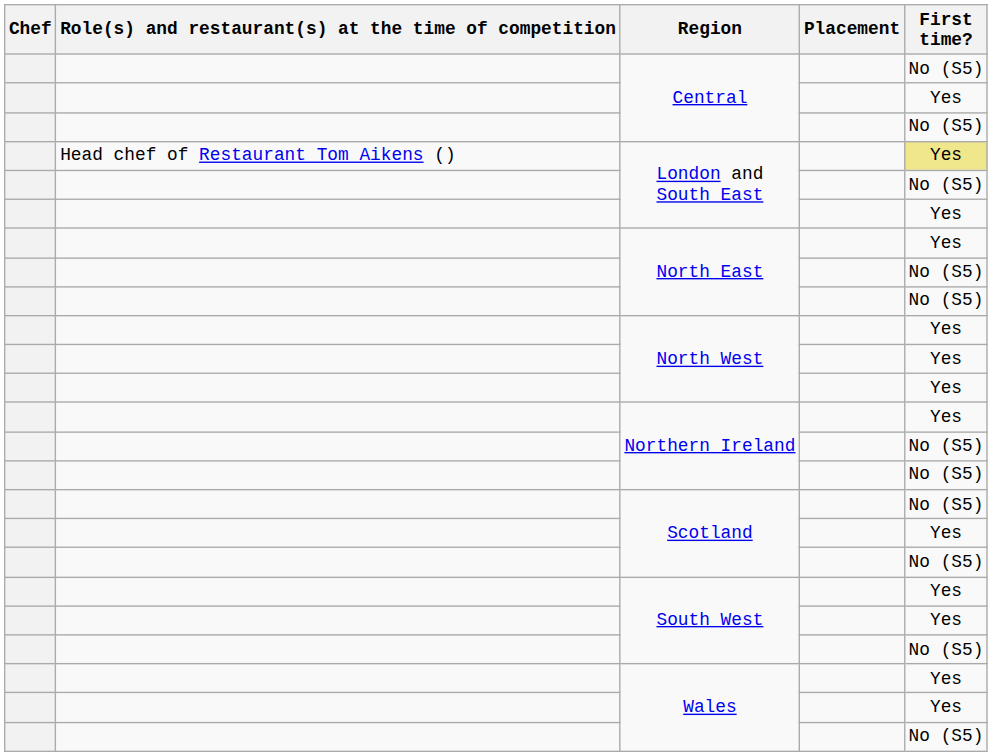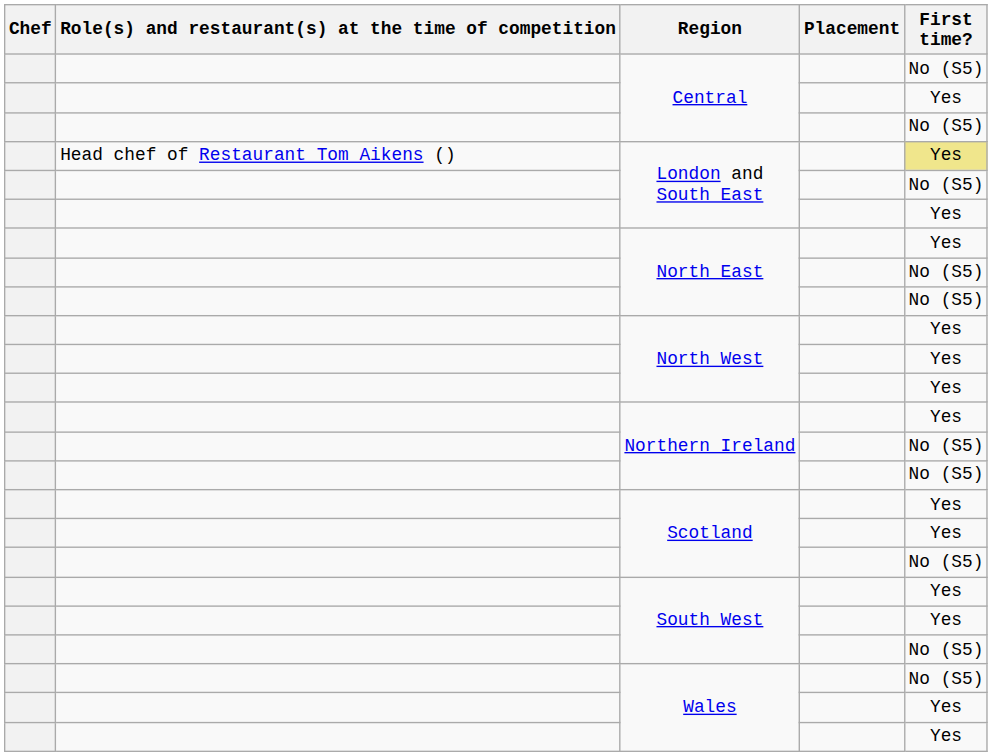row 17 | First time?: No (S5) -> Yes
row 23 | First time?: Yes -> No (S5)
row 25 | First time?: No (S5) -> Yes
